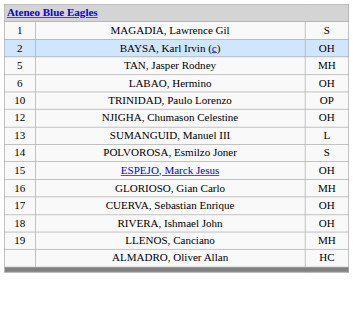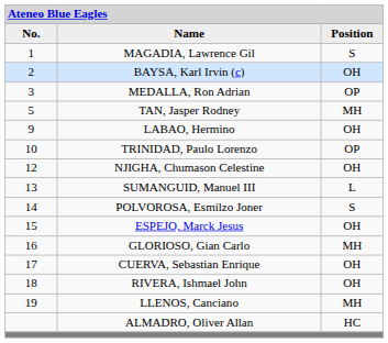+ row: No. | Name | Position
+ row: 3 | MEDALLA, Ron Adrian | OP
LABAO, Hermino | column 1: 6 -> 9
